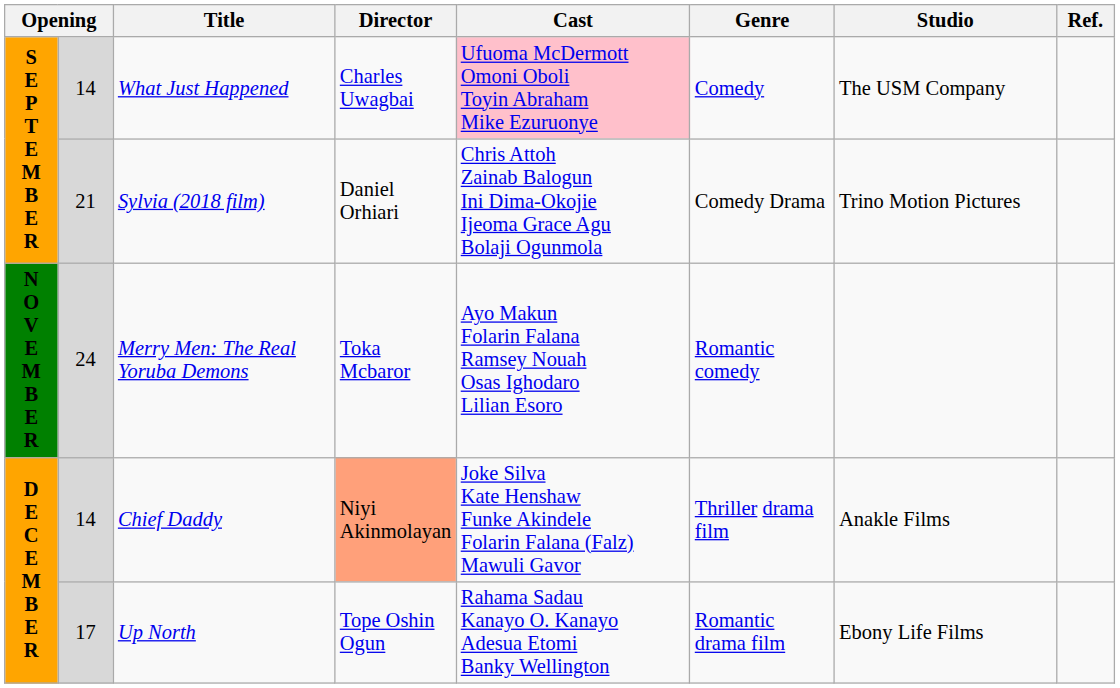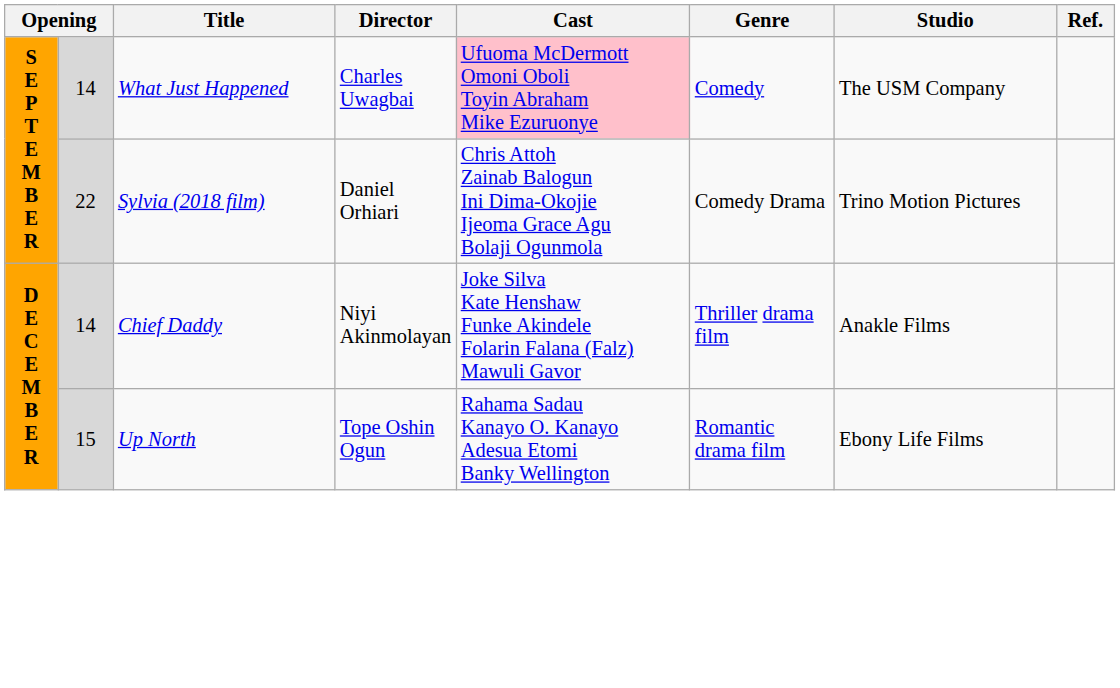Sylvia (2018 film) | column 2: 21 -> 22
- row: N O V E M B E R | 24 | Merry Men: The Real Yoruba Demons | Toka Mcbaror | Ayo Makun Folarin Falana Ramsey Nouah Osas Ighodaro Lilian Esoro | Romantic comedy
Chief Daddy | Director: lightsalmon background -> no background
Up North | column 2: 17 -> 15
